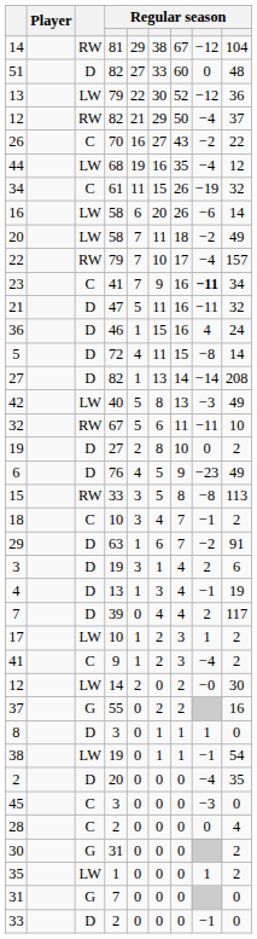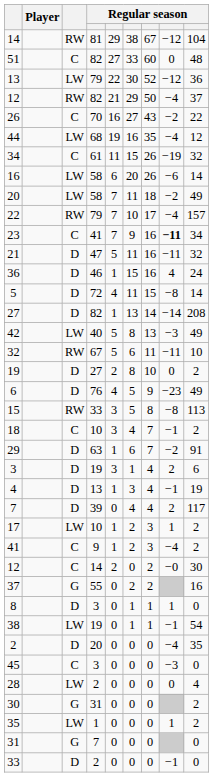51 | column 3: D -> C
12 / 14 | column 3: LW -> C
28 | column 3: C -> LW
